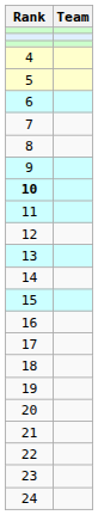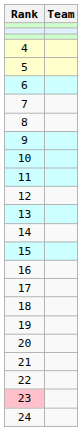row 11 | Rank: bold -> normal
row 24 | Rank: no background -> pink background
